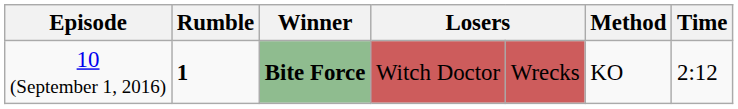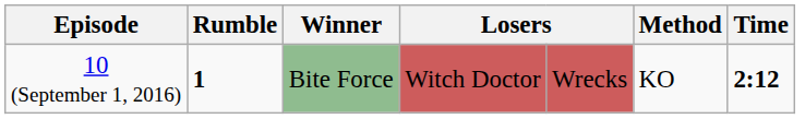10 (September 1, 2016) | Winner: bold -> normal
10 (September 1, 2016) | Time: normal -> bold
